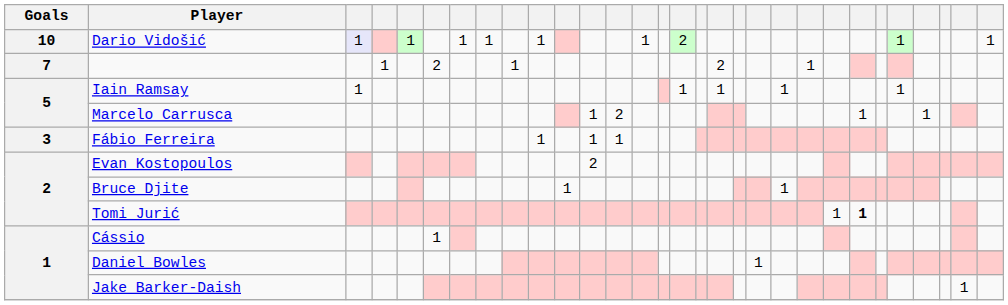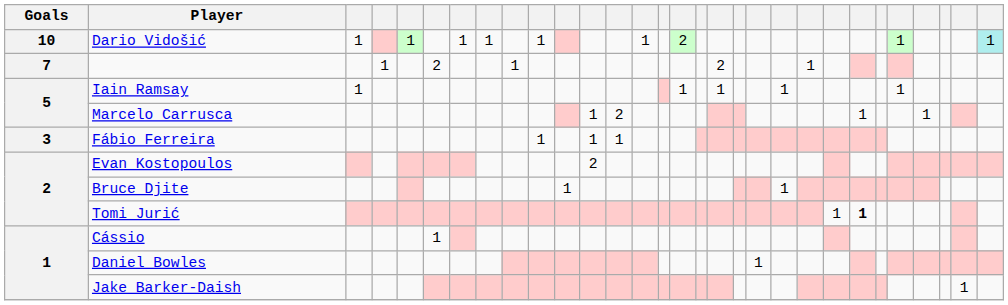Dario Vidošić | column 3: lavender background -> no background
Dario Vidošić | column 30: no background -> paleturquoise background
